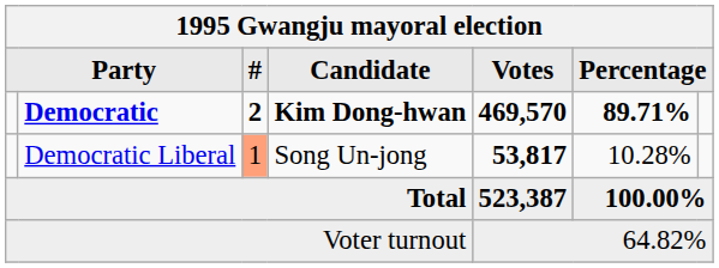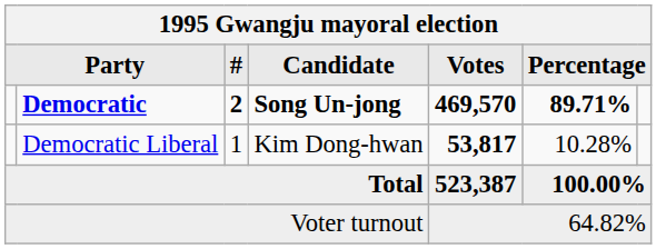Democratic | Candidate: Kim Dong-hwan -> Song Un-jong
Democratic Liberal | #: lightsalmon background -> no background
Democratic Liberal | Candidate: Song Un-jong -> Kim Dong-hwan
